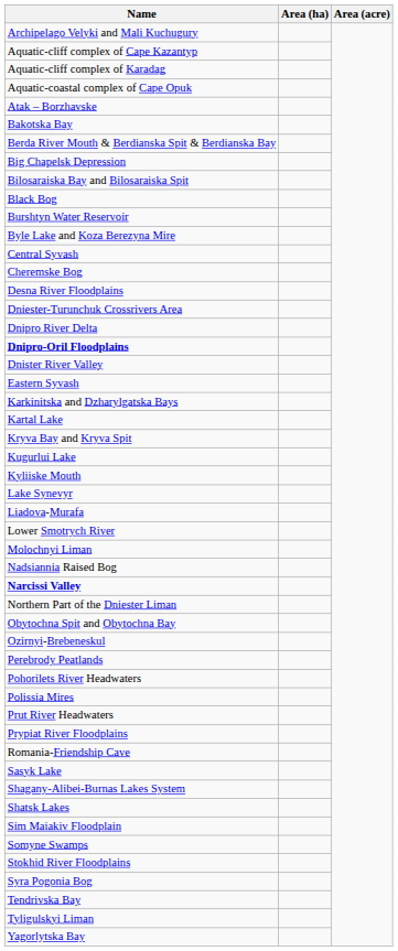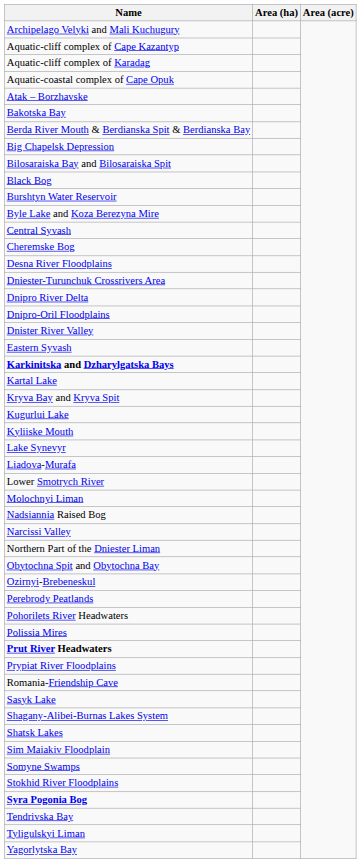Dnipro-Oril Floodplains | Name: bold -> normal
Karkinitska and Dzharylgatska Bays | Name: normal -> bold
Narcissi Valley | Name: bold -> normal
Prut River Headwaters | Name: normal -> bold
Syra Pogonia Bog | Name: normal -> bold
